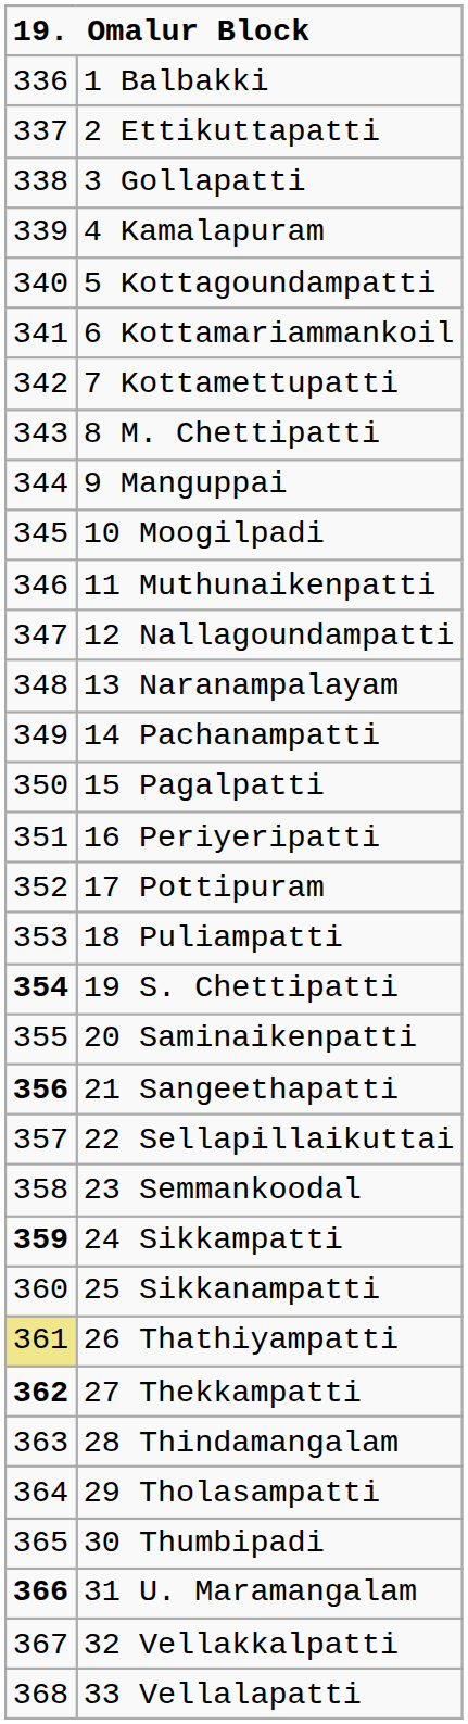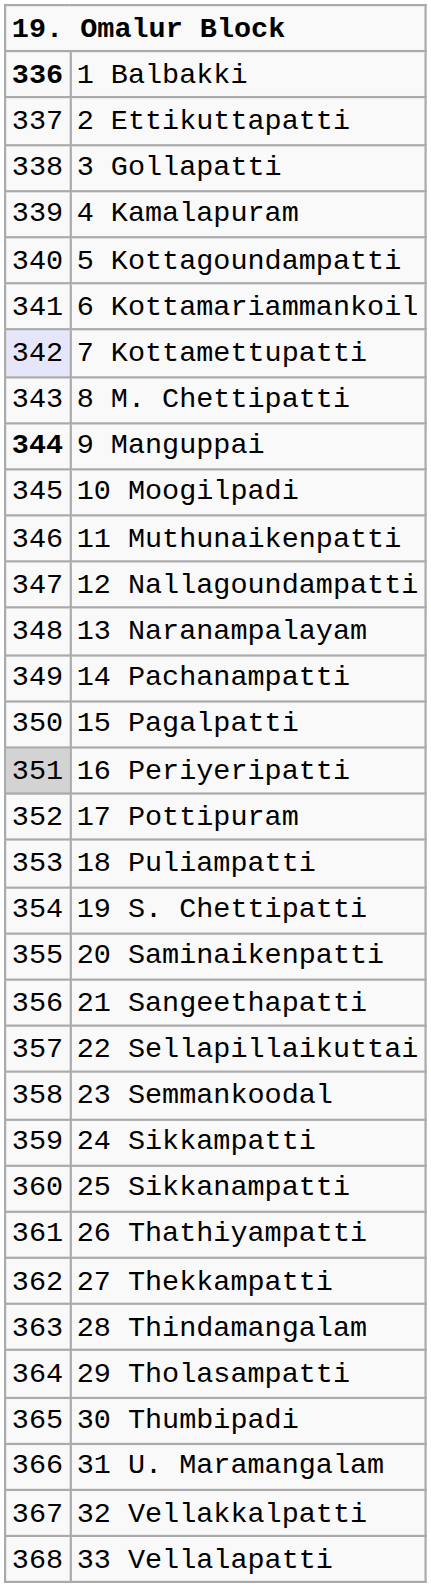1 Balbakki | column 1: normal -> bold
7 Kottamettupatti | column 1: no background -> lavender background
9 Manguppai | column 1: normal -> bold
16 Periyeripatti | column 1: no background -> lightgrey background
19 S. Chettipatti | column 1: bold -> normal
21 Sangeethapatti | column 1: bold -> normal
24 Sikkampatti | column 1: bold -> normal
26 Thathiyampatti | column 1: khaki background -> no background
27 Thekkampatti | column 1: bold -> normal
31 U. Maramangalam | column 1: bold -> normal
